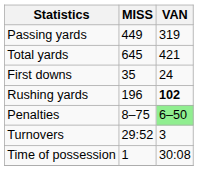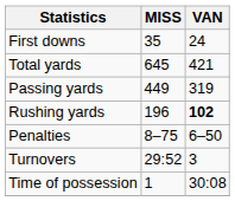rows swapped: First downs <-> Passing yards
Penalties | VAN: lightgreen background -> no background
